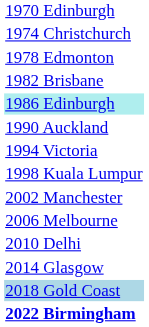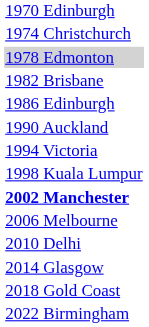1978 Edmonton | column 1: no background -> lightgrey background
1986 Edinburgh | column 1: paleturquoise background -> no background
2002 Manchester | column 1: normal -> bold
2018 Gold Coast | column 1: lightblue background -> no background
2022 Birmingham | column 1: bold -> normal
